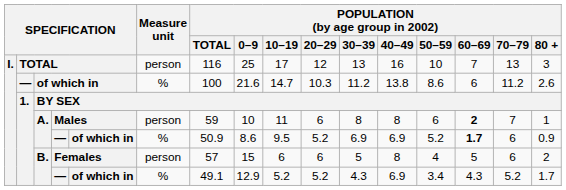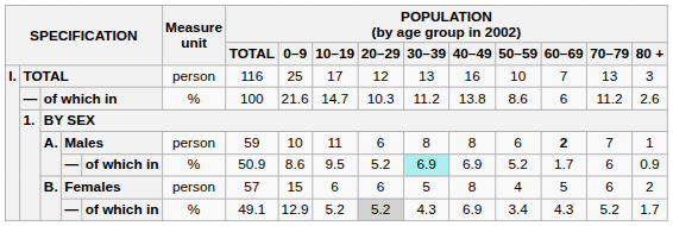A. / — | POPULATION (by age group in 2002) / 30–39: no background -> paleturquoise background
A. / — | POPULATION (by age group in 2002) / 60–69: bold -> normal
B. / — | POPULATION (by age group in 2002) / 20–29: no background -> lightgrey background
